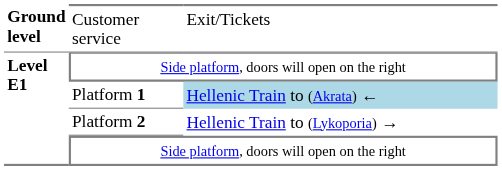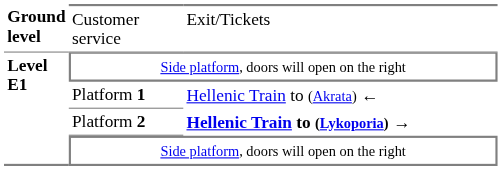Platform 1 | column 3: lightblue background -> no background
Platform 2 | column 3: normal -> bold
